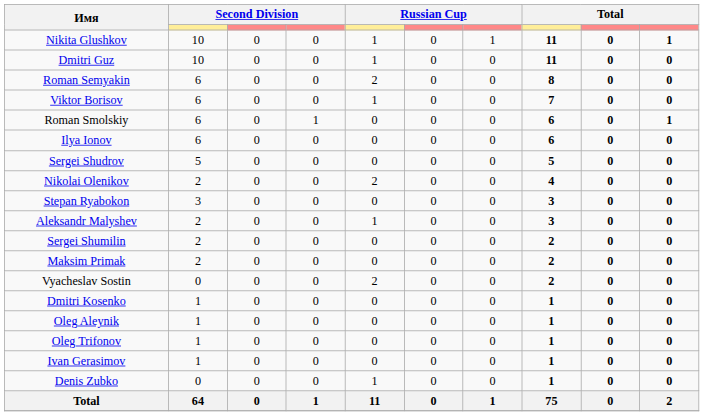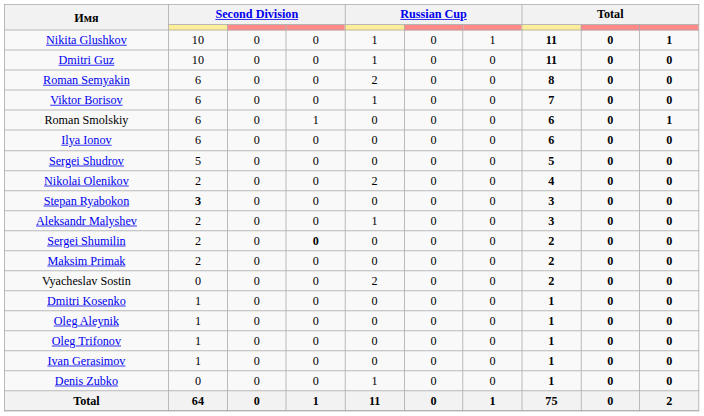Stepan Ryabokon | column 2: normal -> bold
Sergei Shumilin | column 4: normal -> bold
